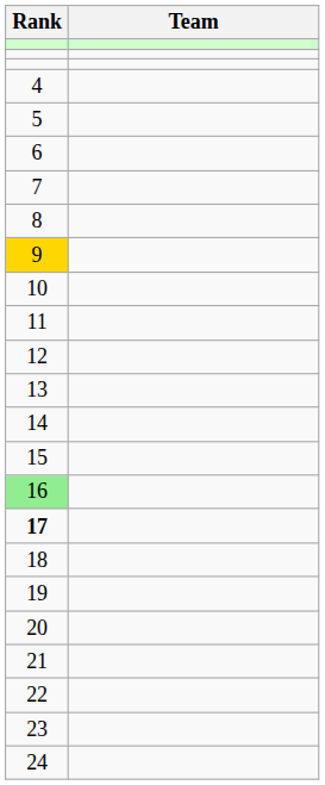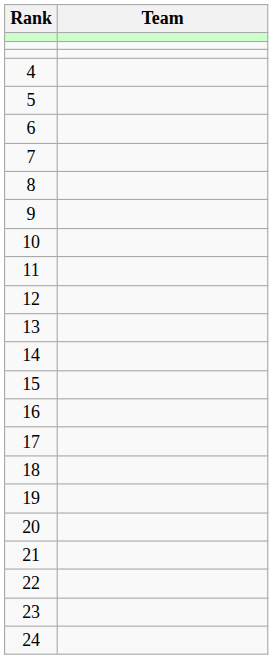row 10 | Rank: gold background -> no background
row 17 | Rank: lightgreen background -> no background
row 18 | Rank: bold -> normal
